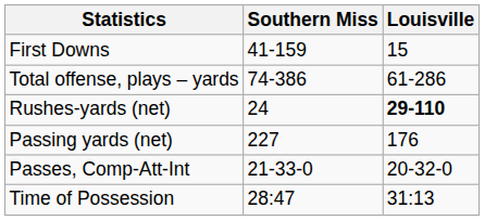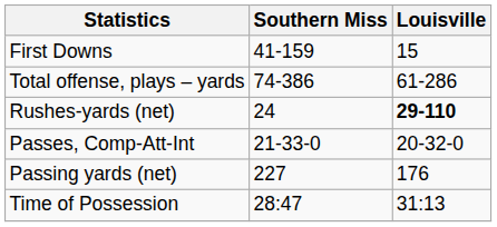rows swapped: Passing yards (net) <-> Passes, Comp-Att-Int
